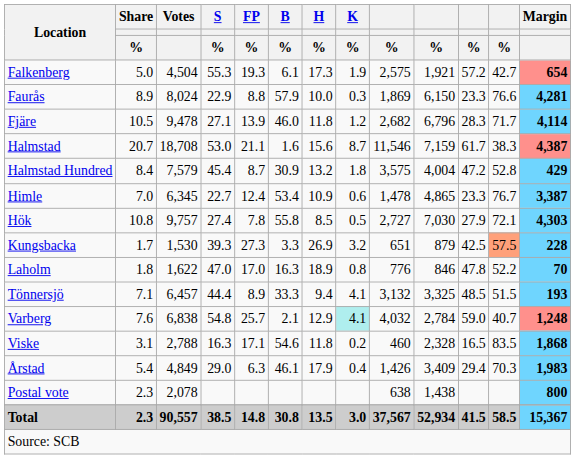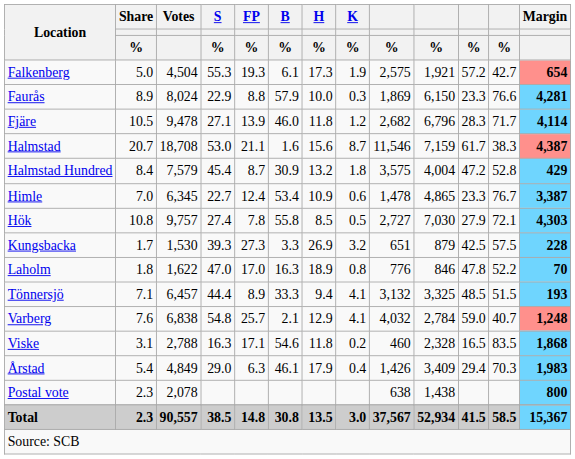Kungsbacka | column 12: lightsalmon background -> no background
Varberg | K / %: paleturquoise background -> no background
